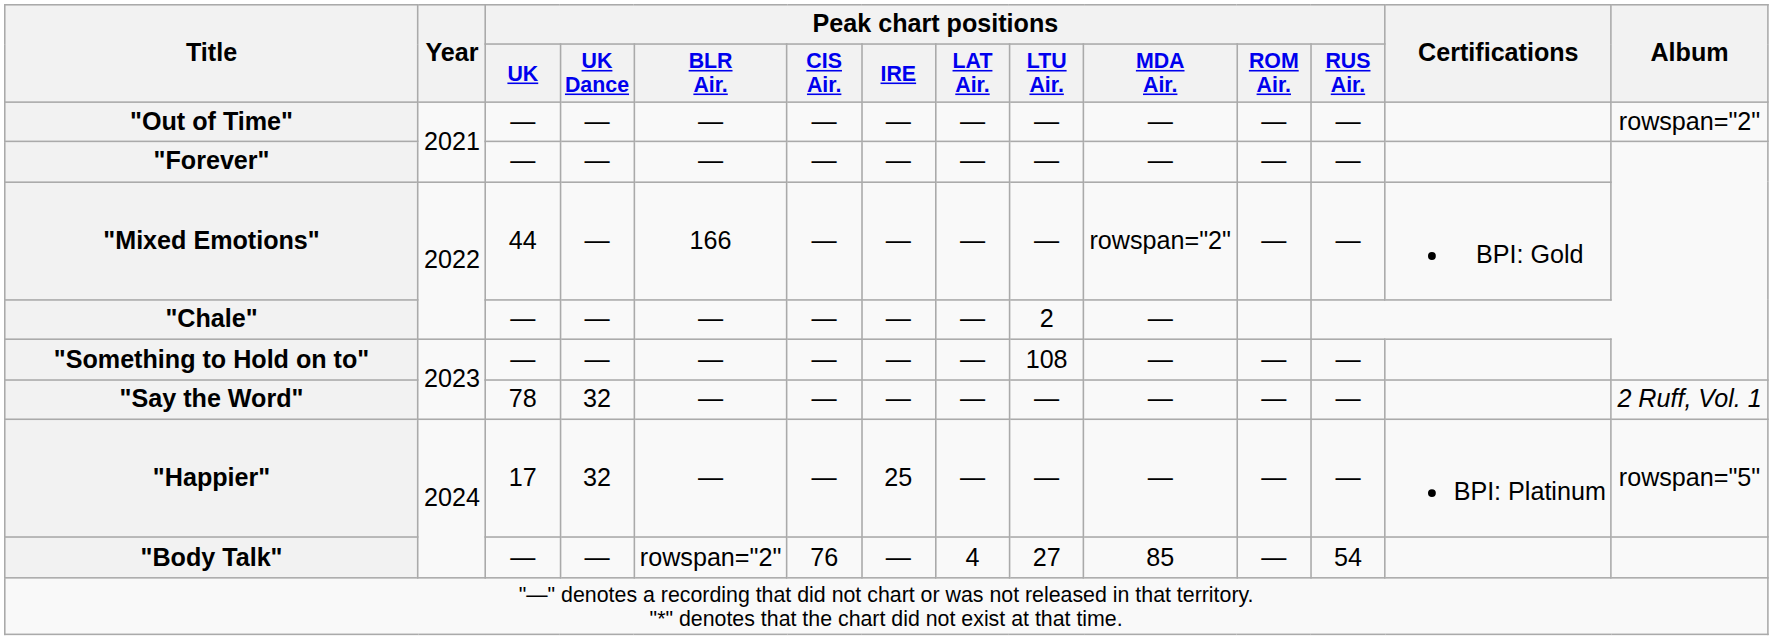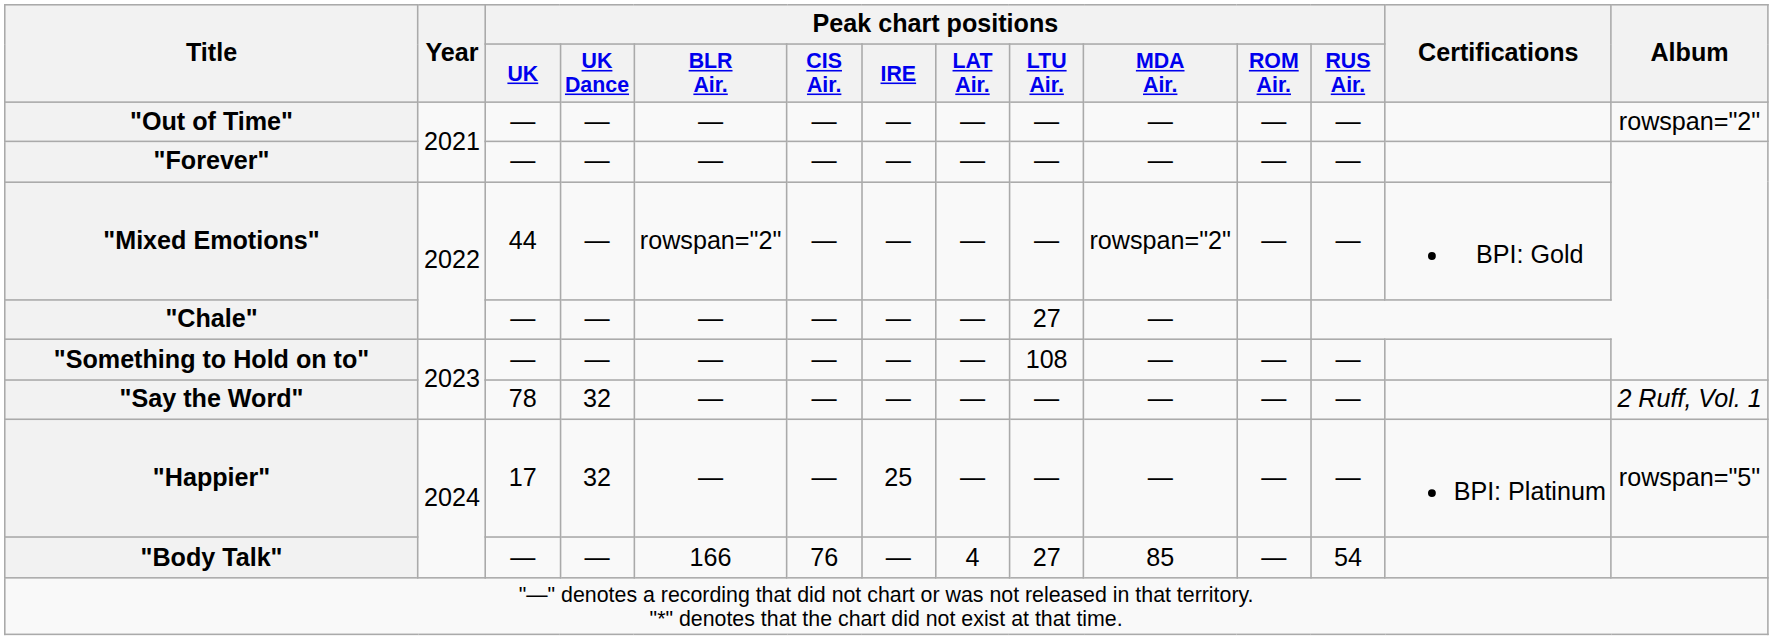"Mixed Emotions" | Peak chart positions / BLR Air.: 166 -> rowspan="2"
"Chale" | Peak chart positions / LTU Air.: 2 -> 27
"Body Talk" | Peak chart positions / BLR Air.: rowspan="2" -> 166
